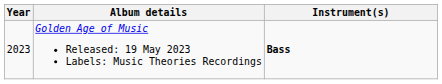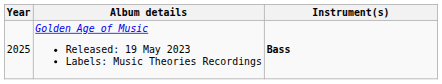row 2 | Year: 2023 -> 2025
